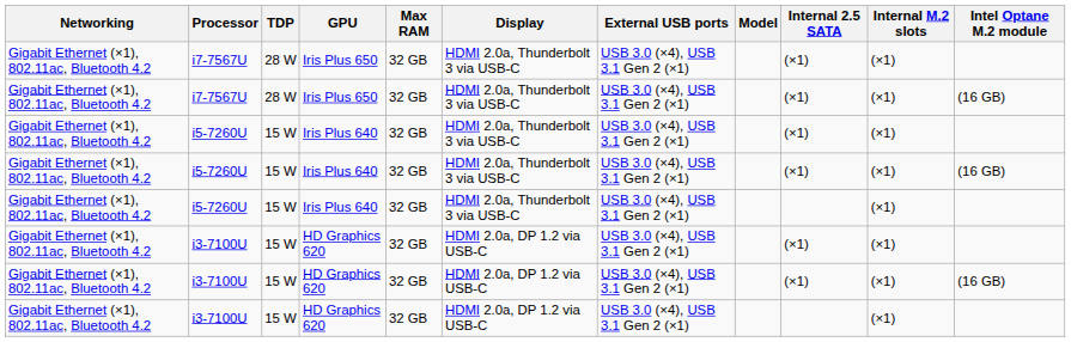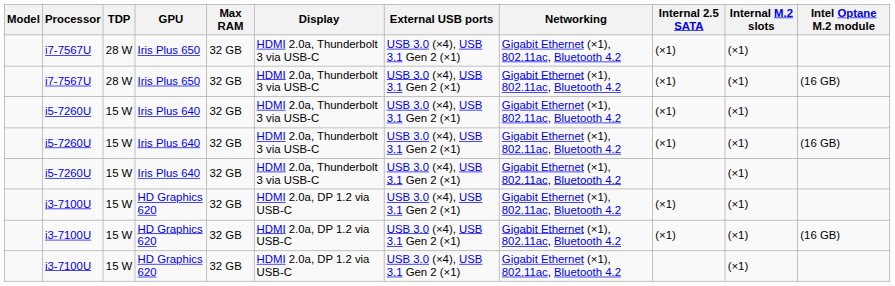columns swapped: Model <-> Networking
